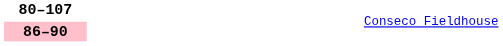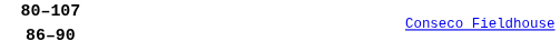86–90 | column 1: pink background -> no background
